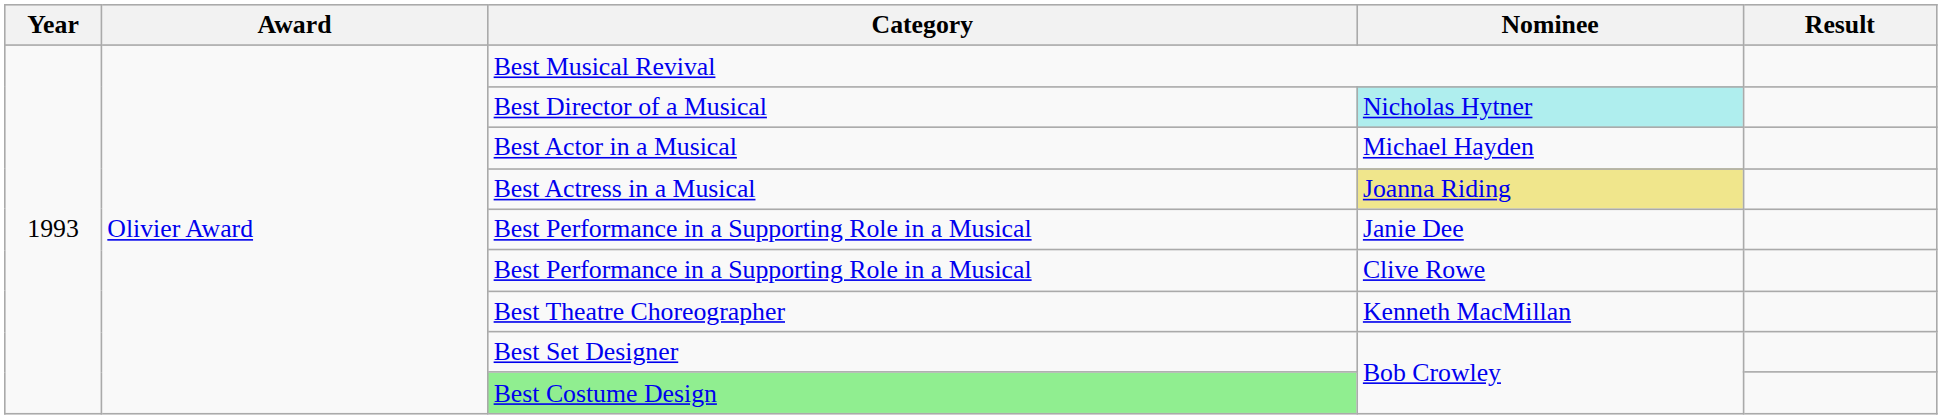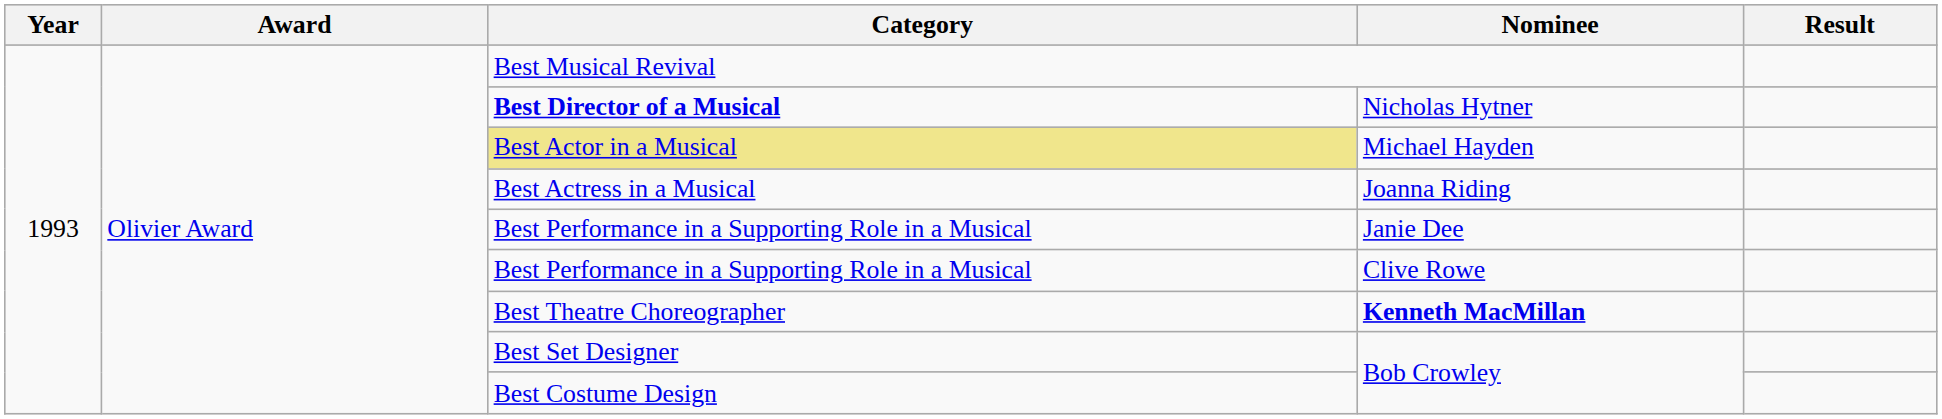Best Director of a Musical | Category: normal -> bold
Best Director of a Musical | Nominee: paleturquoise background -> no background
Best Actor in a Musical | Category: no background -> khaki background
Best Actress in a Musical | Nominee: khaki background -> no background
Best Theatre Choreographer | Nominee: normal -> bold
Best Costume Design | Category: lightgreen background -> no background
